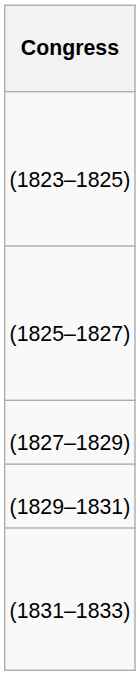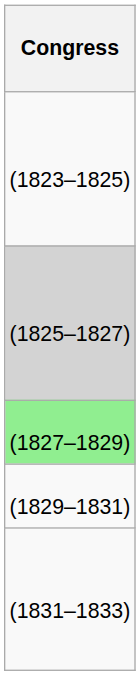row 3 | column 1: no background -> lightgrey background
row 4 | column 1: no background -> lightgreen background
